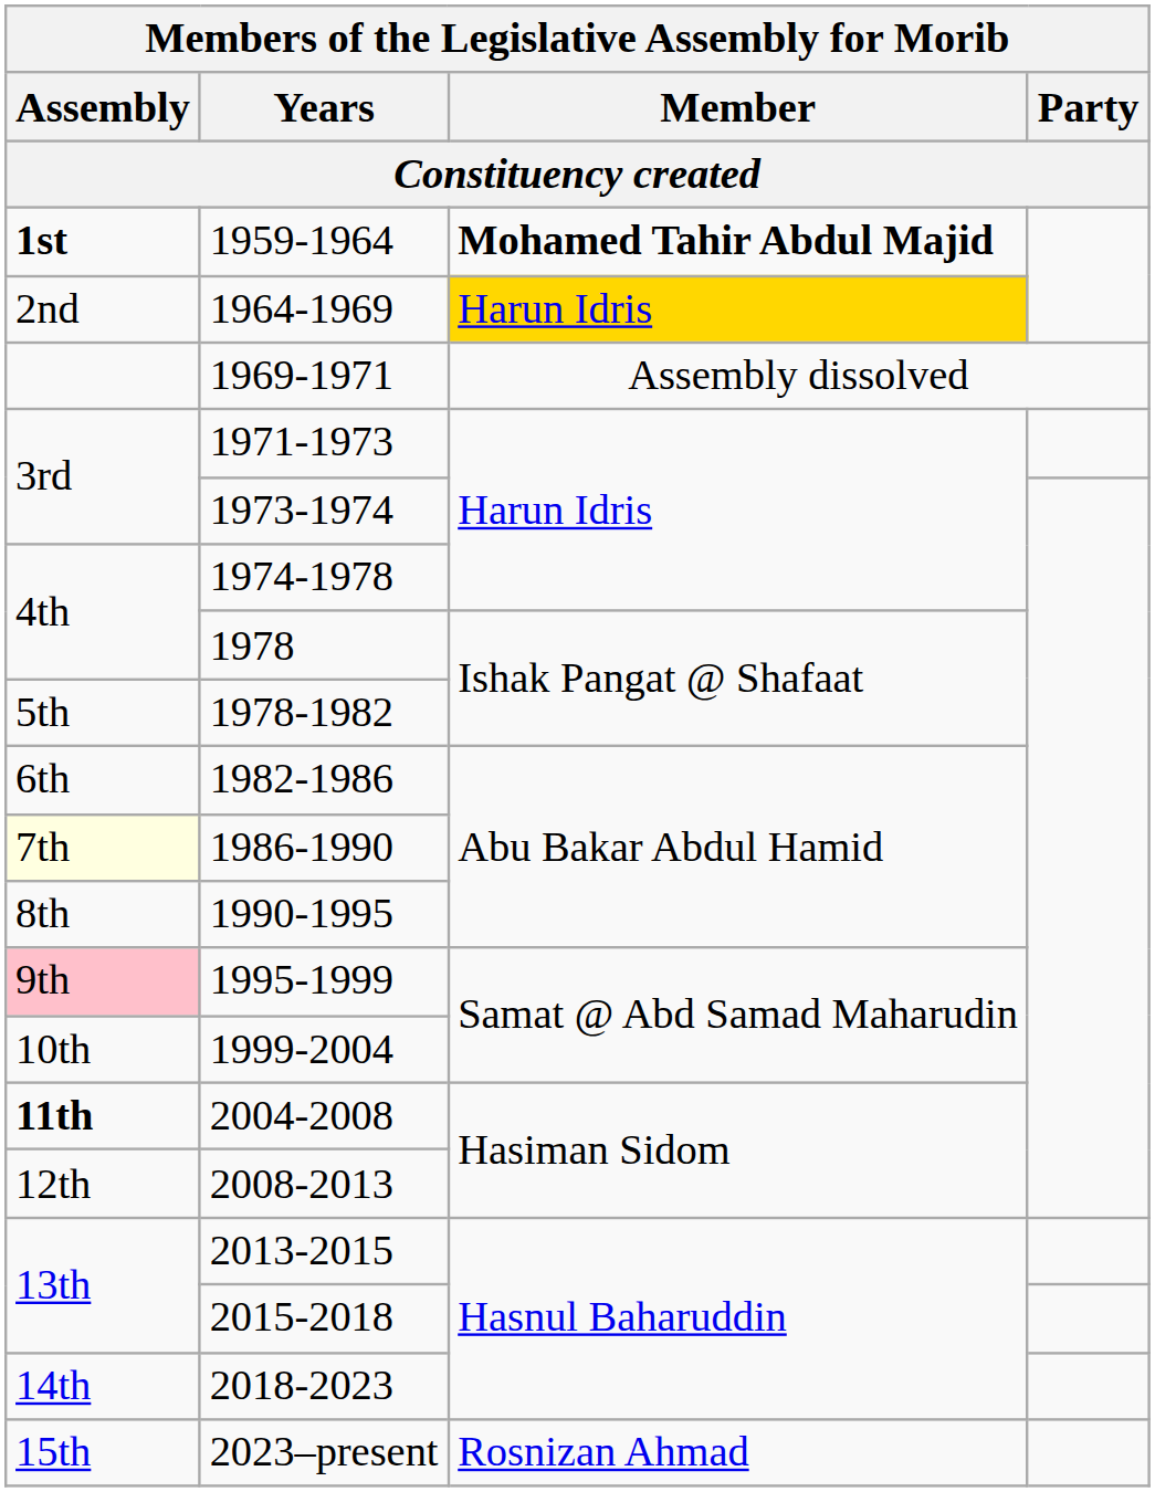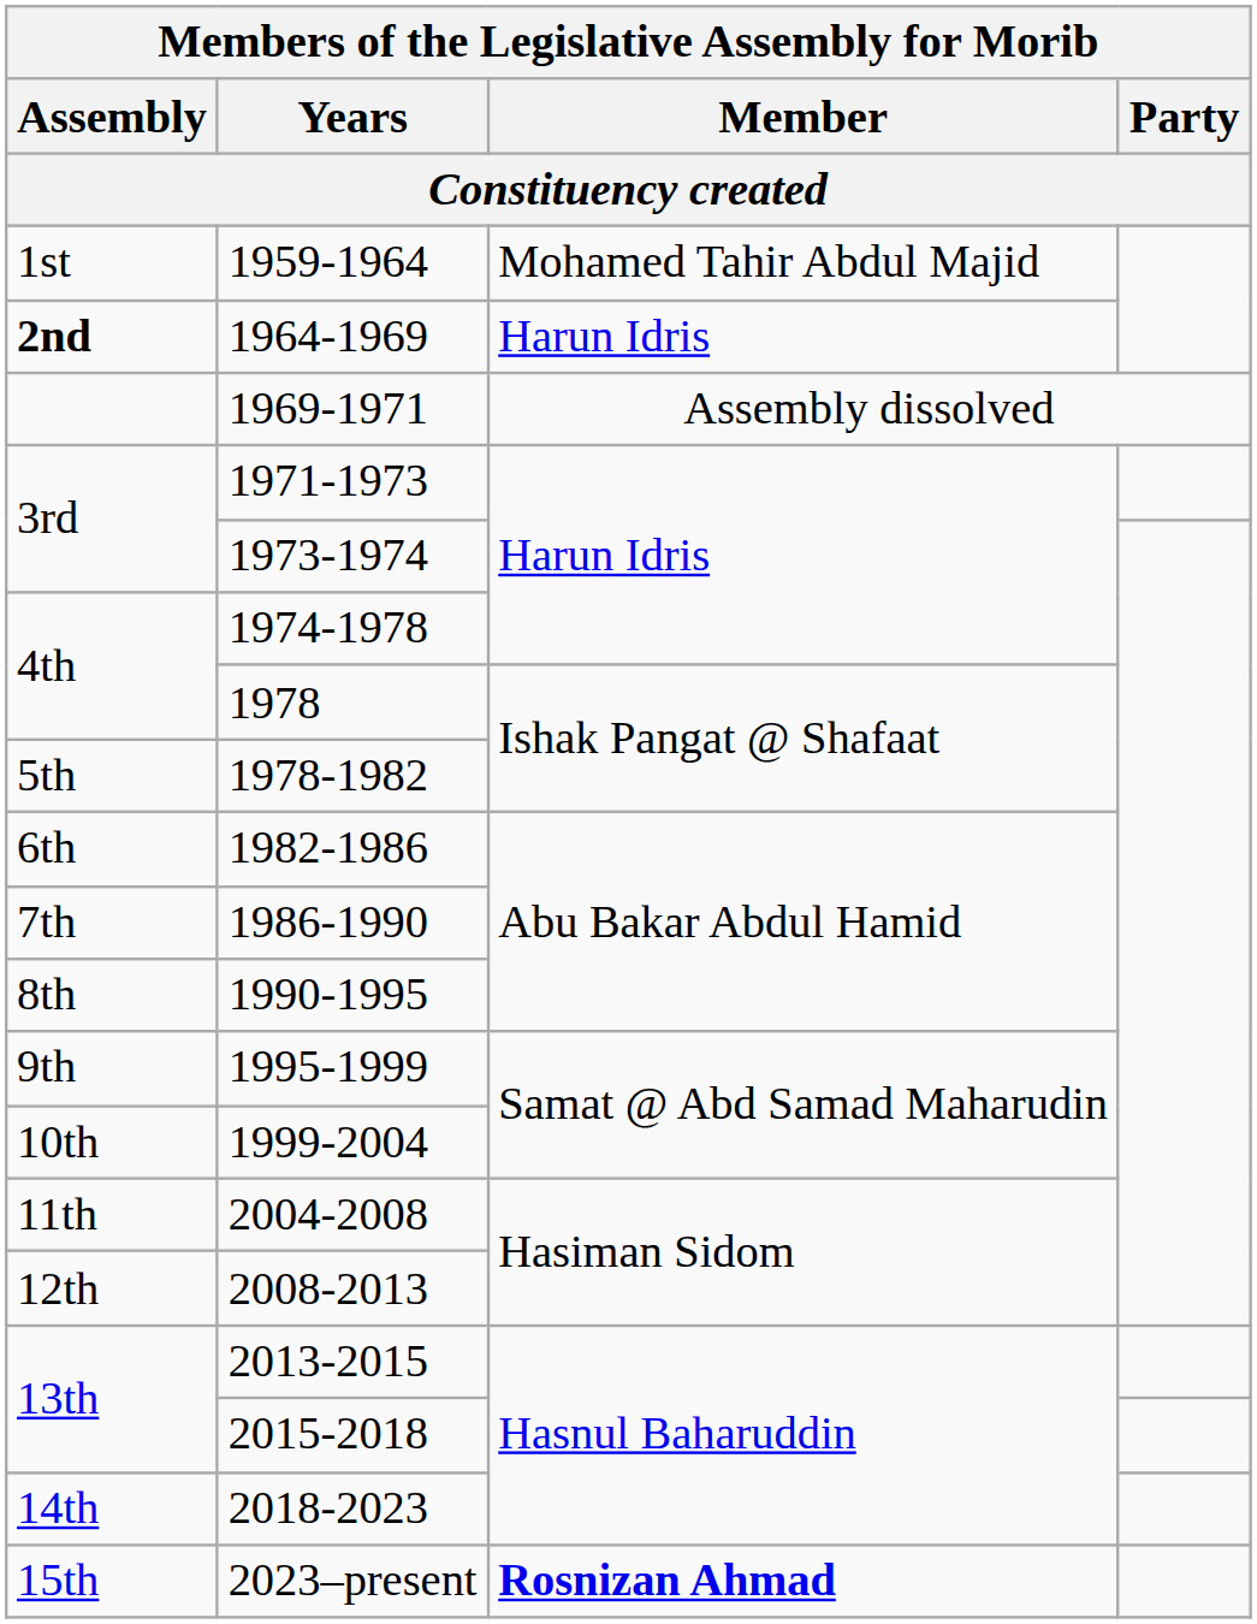1959-1964 | Assembly: bold -> normal
1959-1964 | Member: bold -> normal
1964-1969 | Assembly: normal -> bold
1964-1969 | Member: gold background -> no background
1986-1990 | Assembly: lightyellow background -> no background
1995-1999 | Assembly: pink background -> no background
2004-2008 | Assembly: bold -> normal
2023–present | Member: normal -> bold
